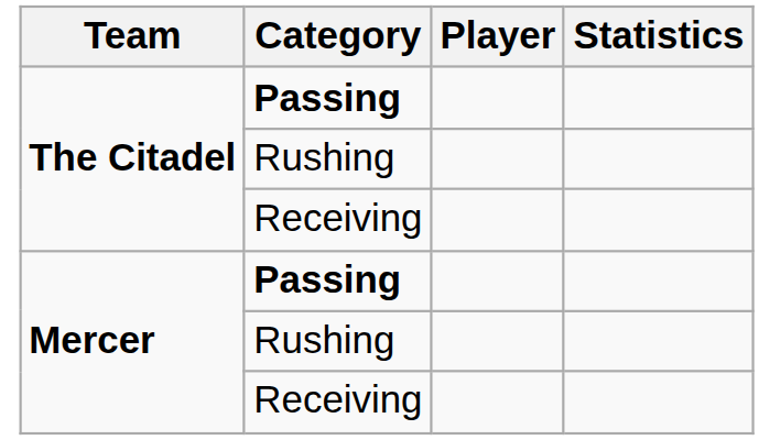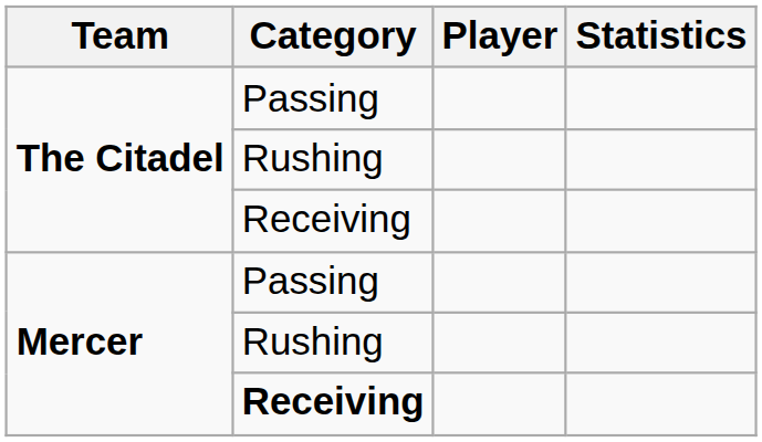The Citadel / Passing | Category: bold -> normal
Mercer / Passing | Category: bold -> normal
Mercer / Receiving | Category: normal -> bold
